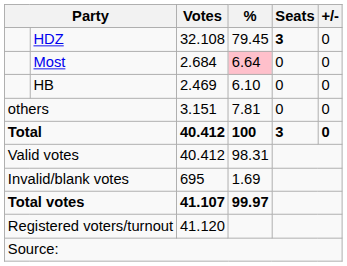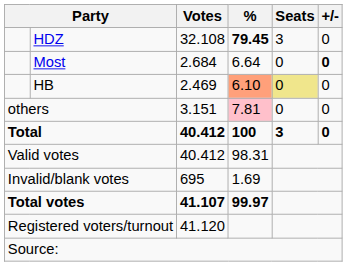HDZ | %: normal -> bold
HDZ | Seats: bold -> normal
Most | %: pink background -> no background
Most | +/-: normal -> bold
HB | %: no background -> lightsalmon background
HB | Seats: no background -> khaki background
others | %: no background -> pink background
